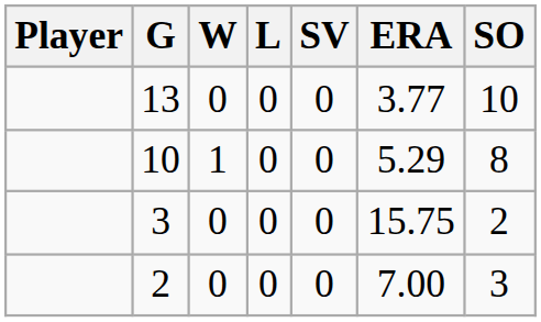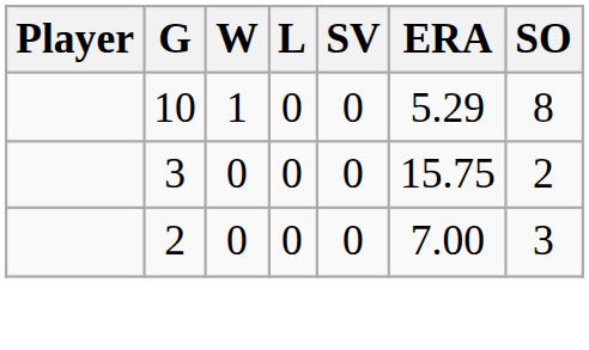- row: 13 | 0 | 0 | 0 | 3.77 | 10
